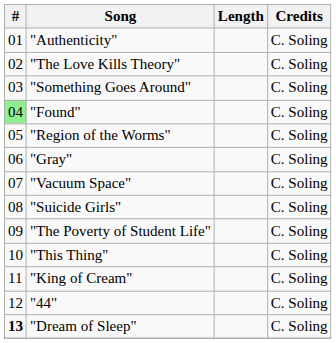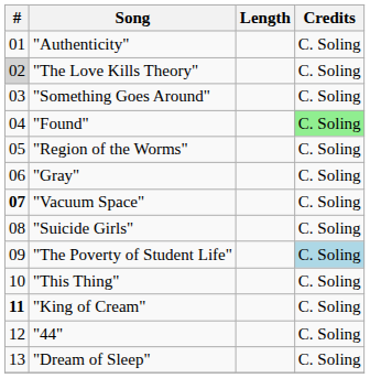"The Love Kills Theory" | #: no background -> lightgrey background
"Found" | #: lightgreen background -> no background
"Found" | Credits: no background -> lightgreen background
"Vacuum Space" | #: normal -> bold
"The Poverty of Student Life" | Credits: no background -> lightblue background
"King of Cream" | #: normal -> bold
"Dream of Sleep" | #: bold -> normal
